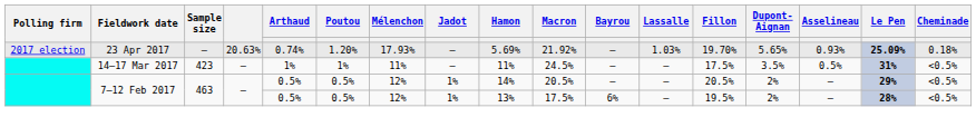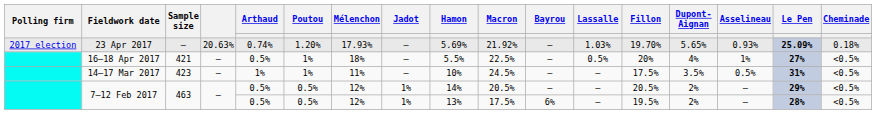+ row: 16–18 Apr 2017 | 421 | – | 0.5% | 1% | 18% | – | 5.5% | 22.5% | – | 0.5% | 20% | 4% | 1% | 27% | <0.5%
14–17 Mar 2017 | Hamon: 11% -> 10%
